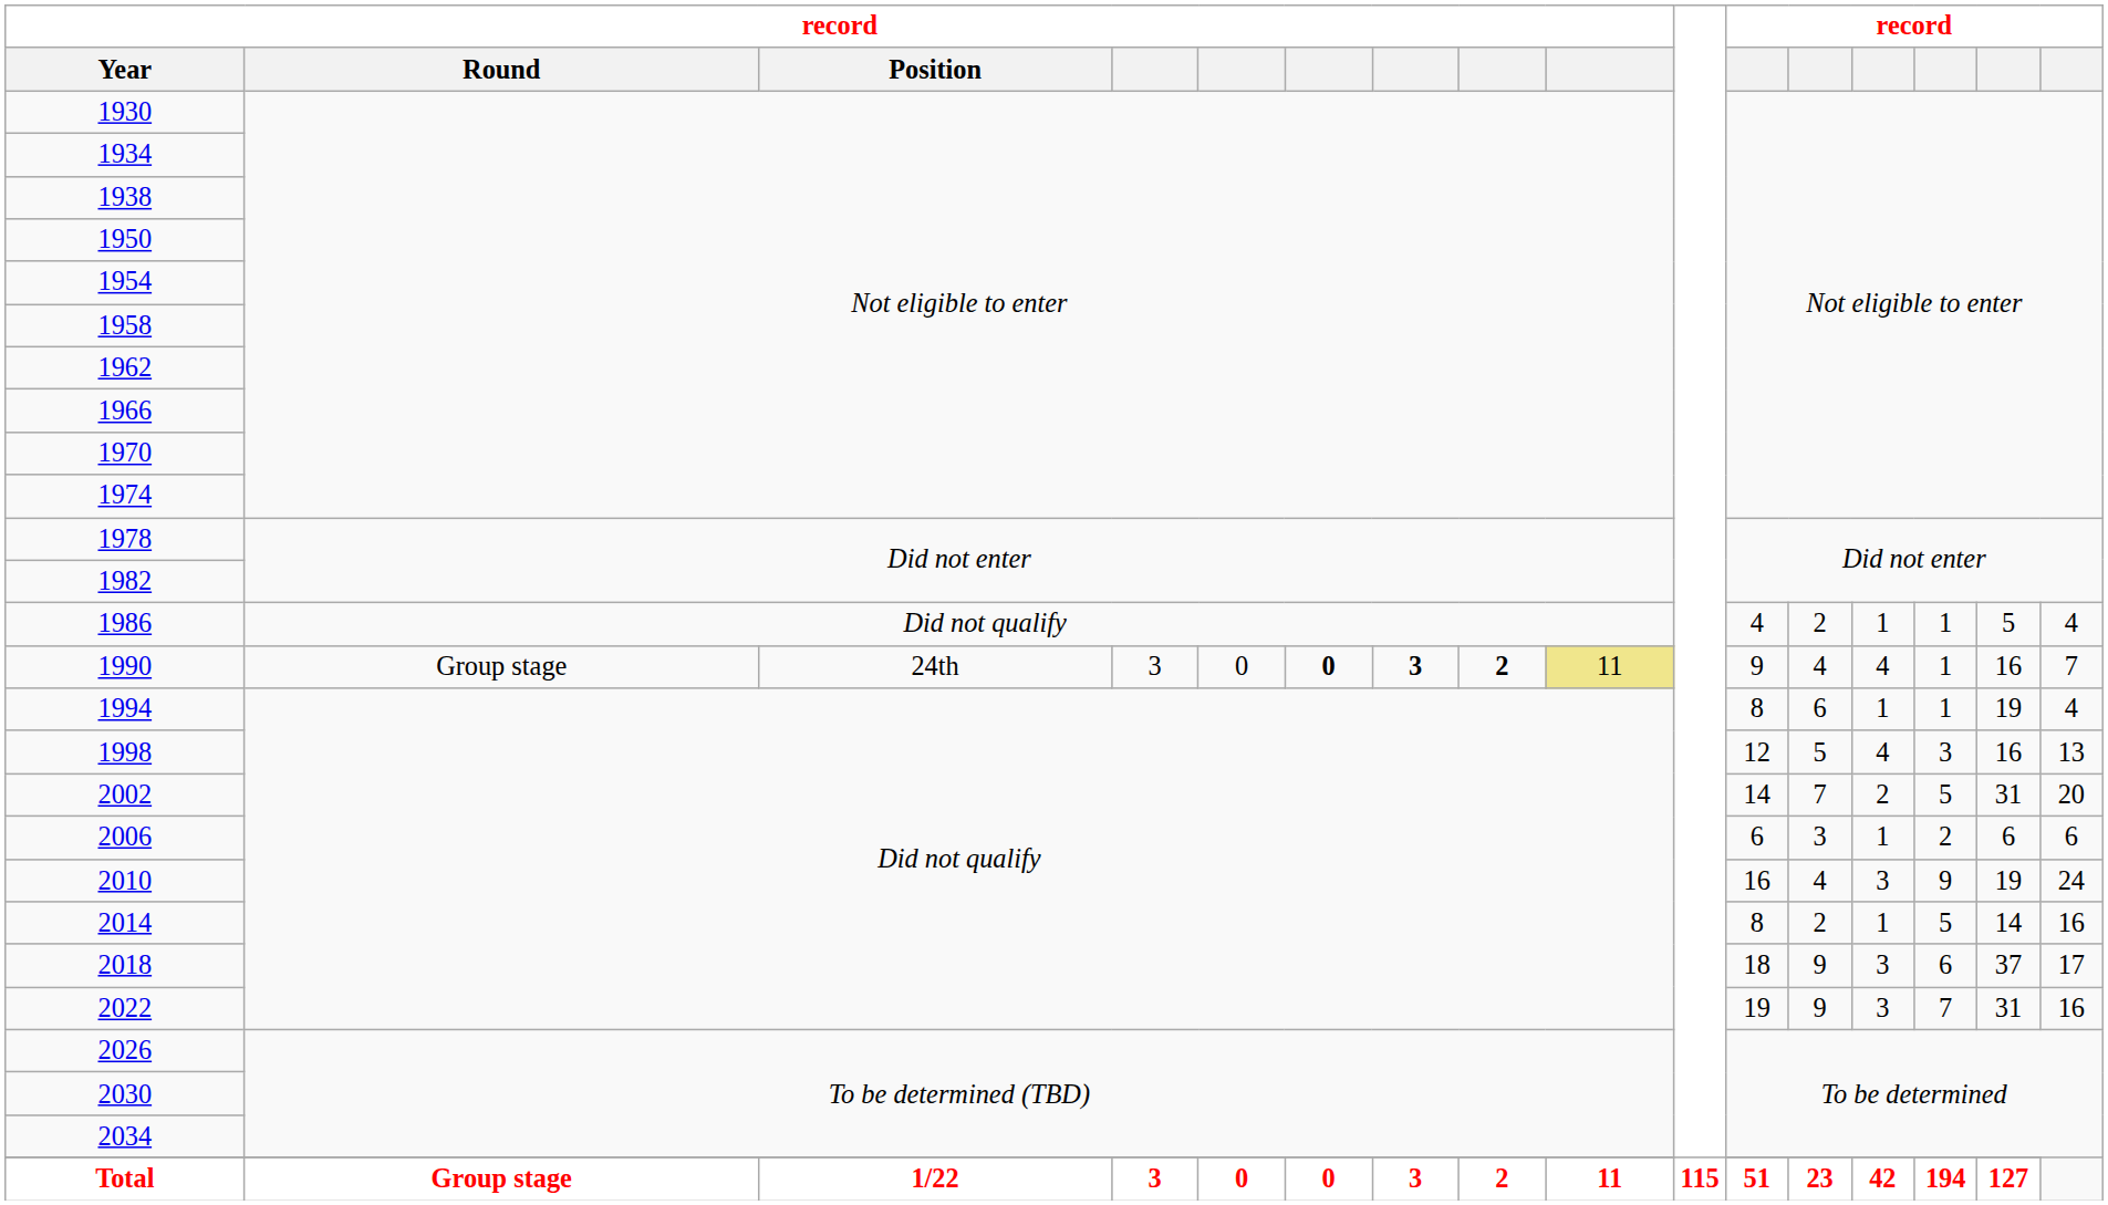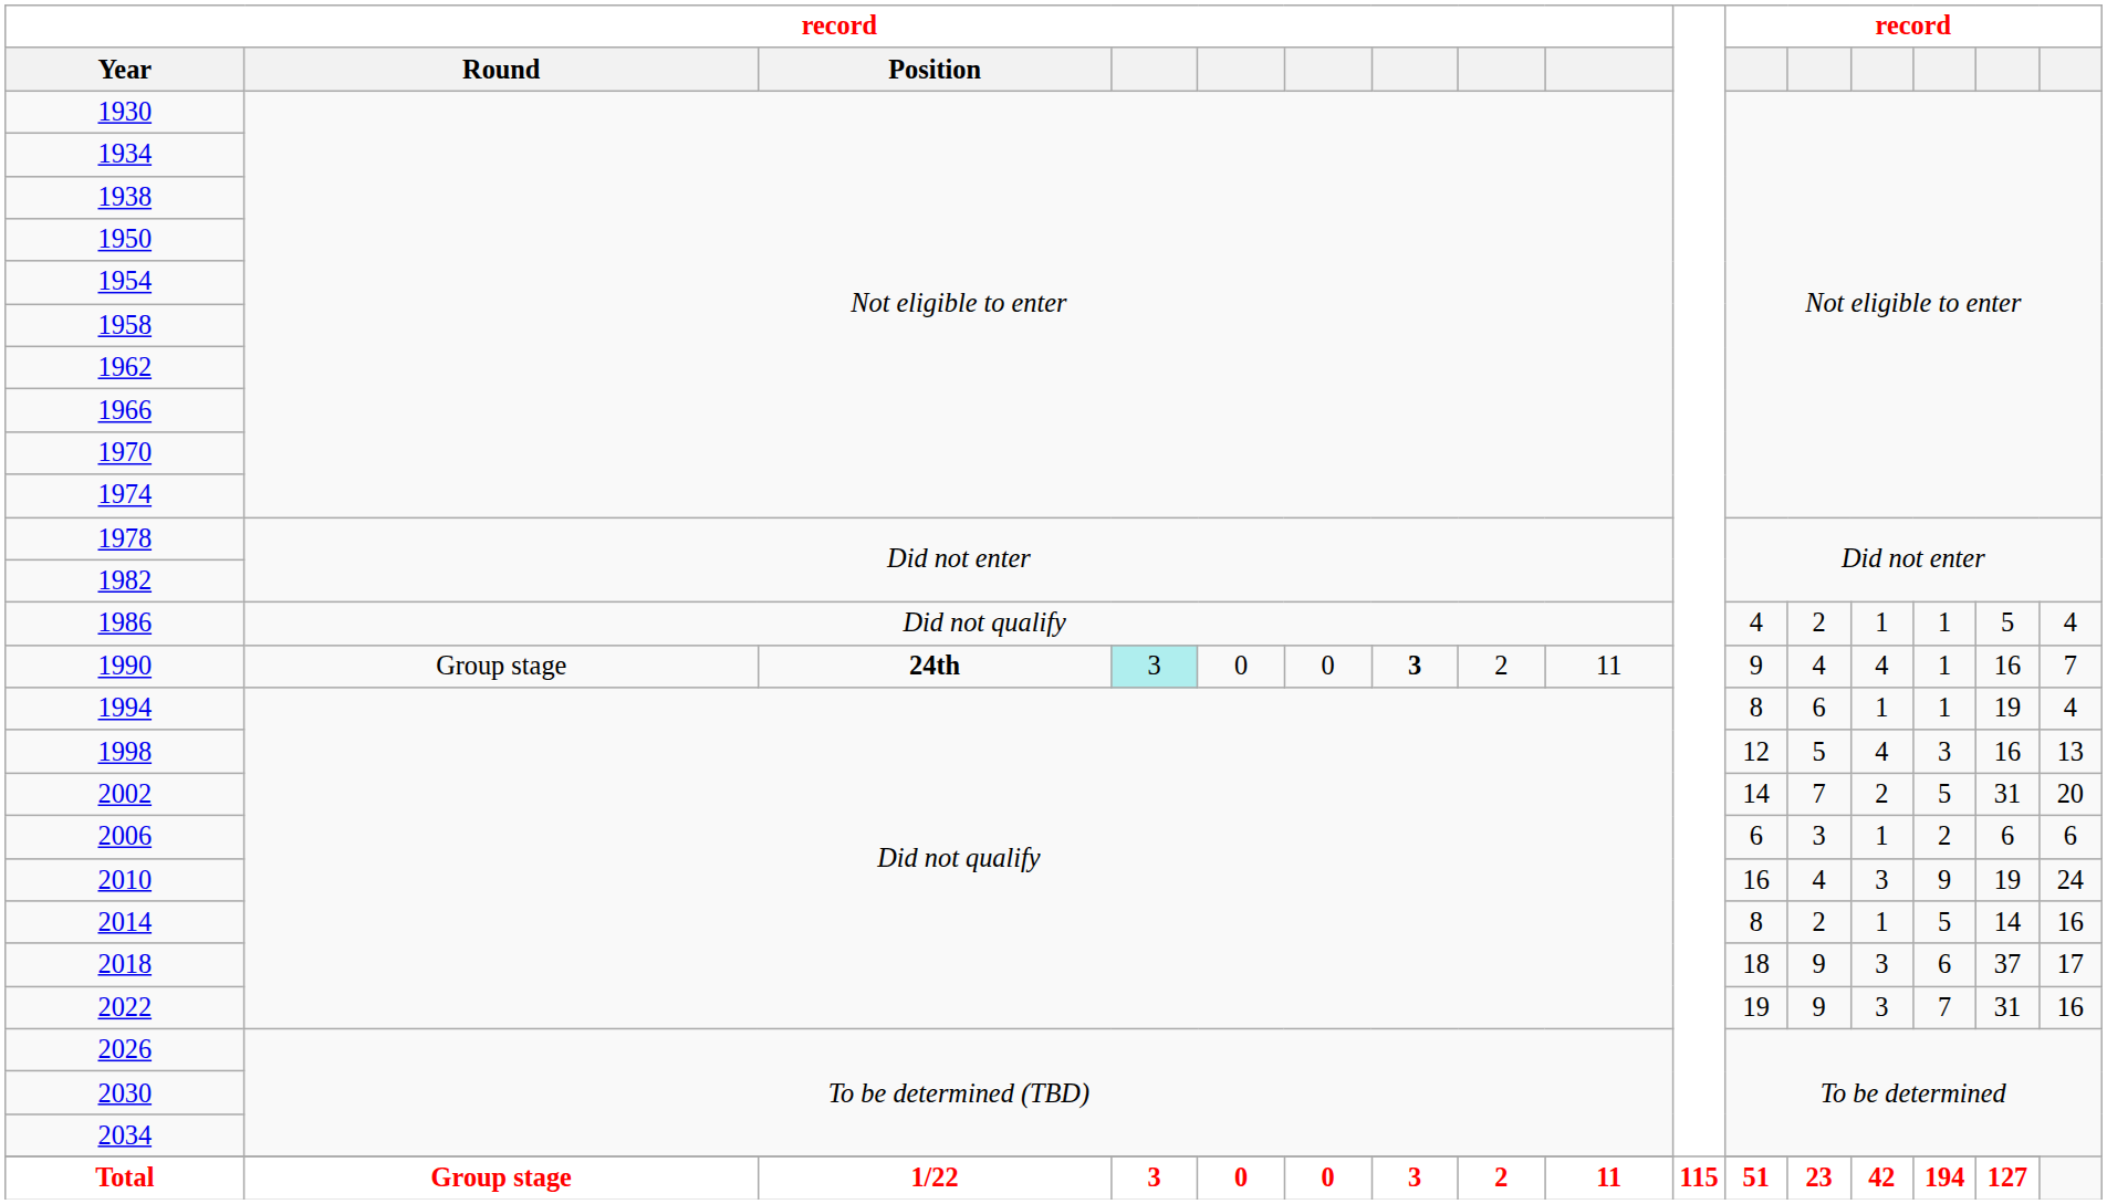1990 | record / Position: normal -> bold
1990 | column 4: no background -> paleturquoise background
1990 | column 6: bold -> normal
1990 | column 8: bold -> normal
1990 | column 9: khaki background -> no background
